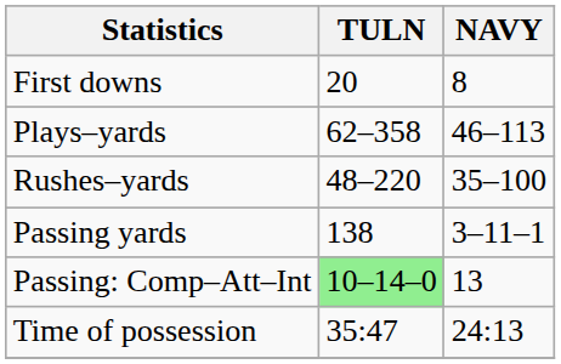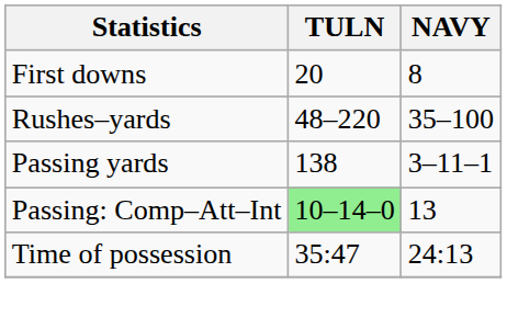- row: Plays–yards | 62–358 | 46–113
